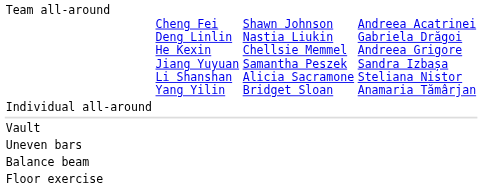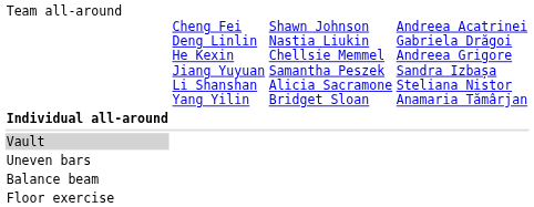Individual all-around | column 1: normal -> bold
Vault | column 1: no background -> lightgrey background
